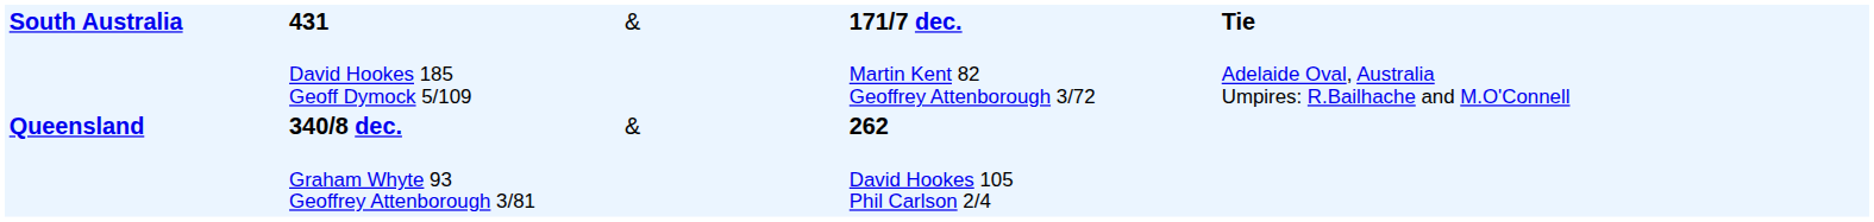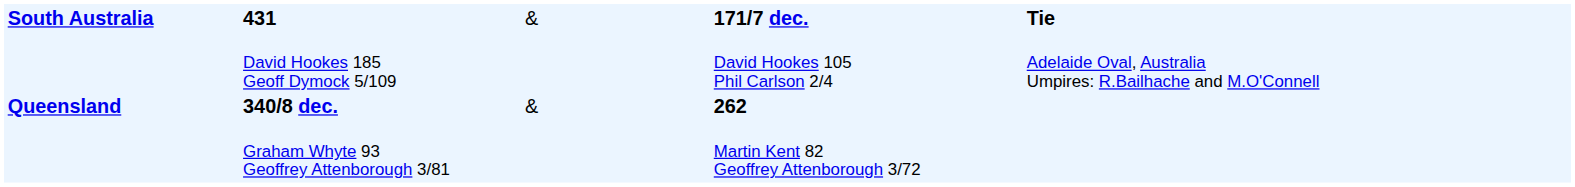David Hookes 185 Geoff Dymock 5/109 | column 4: Martin Kent 82 Geoffrey Attenborough 3/72 -> David Hookes 105 Phil Carlson 2/4
Graham Whyte 93 Geoffrey Attenborough 3/81 | column 4: David Hookes 105 Phil Carlson 2/4 -> Martin Kent 82 Geoffrey Attenborough 3/72
